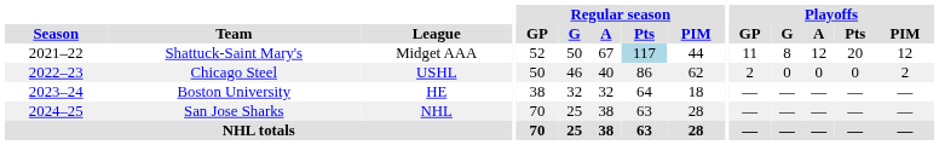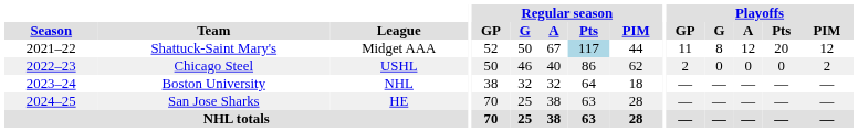Boston University | League: HE -> NHL
San Jose Sharks | League: NHL -> HE
